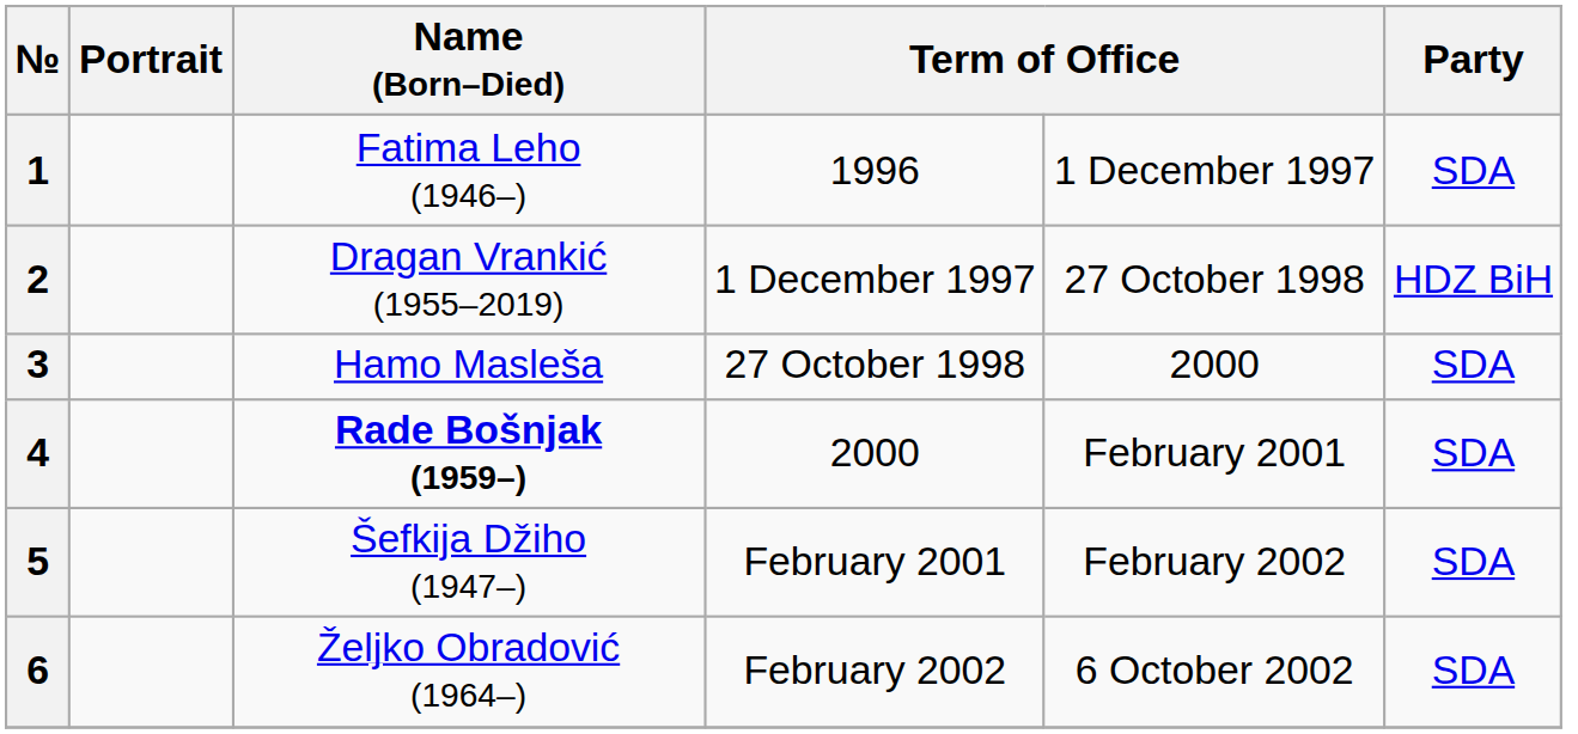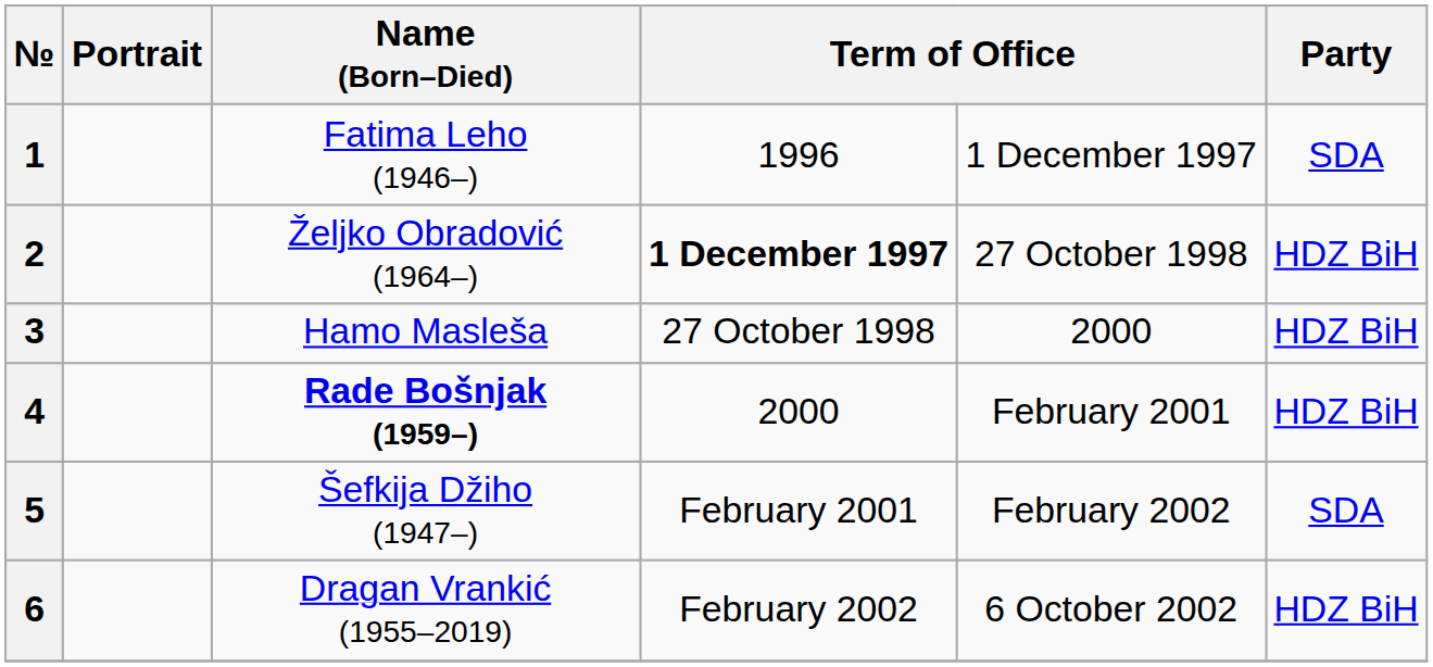2 | Name (Born–Died): Dragan Vrankić (1955–2019) -> Željko Obradović (1964–)
2 | column 4: normal -> bold
3 | Party: SDA -> HDZ BiH
4 | Party: SDA -> HDZ BiH
6 | Name (Born–Died): Željko Obradović (1964–) -> Dragan Vrankić (1955–2019)
6 | Party: SDA -> HDZ BiH
